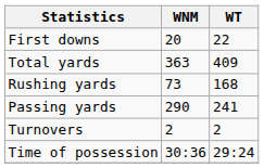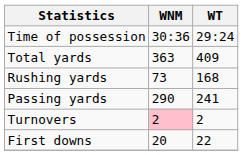rows swapped: First downs <-> Time of possession
Turnovers | WNM: no background -> pink background
